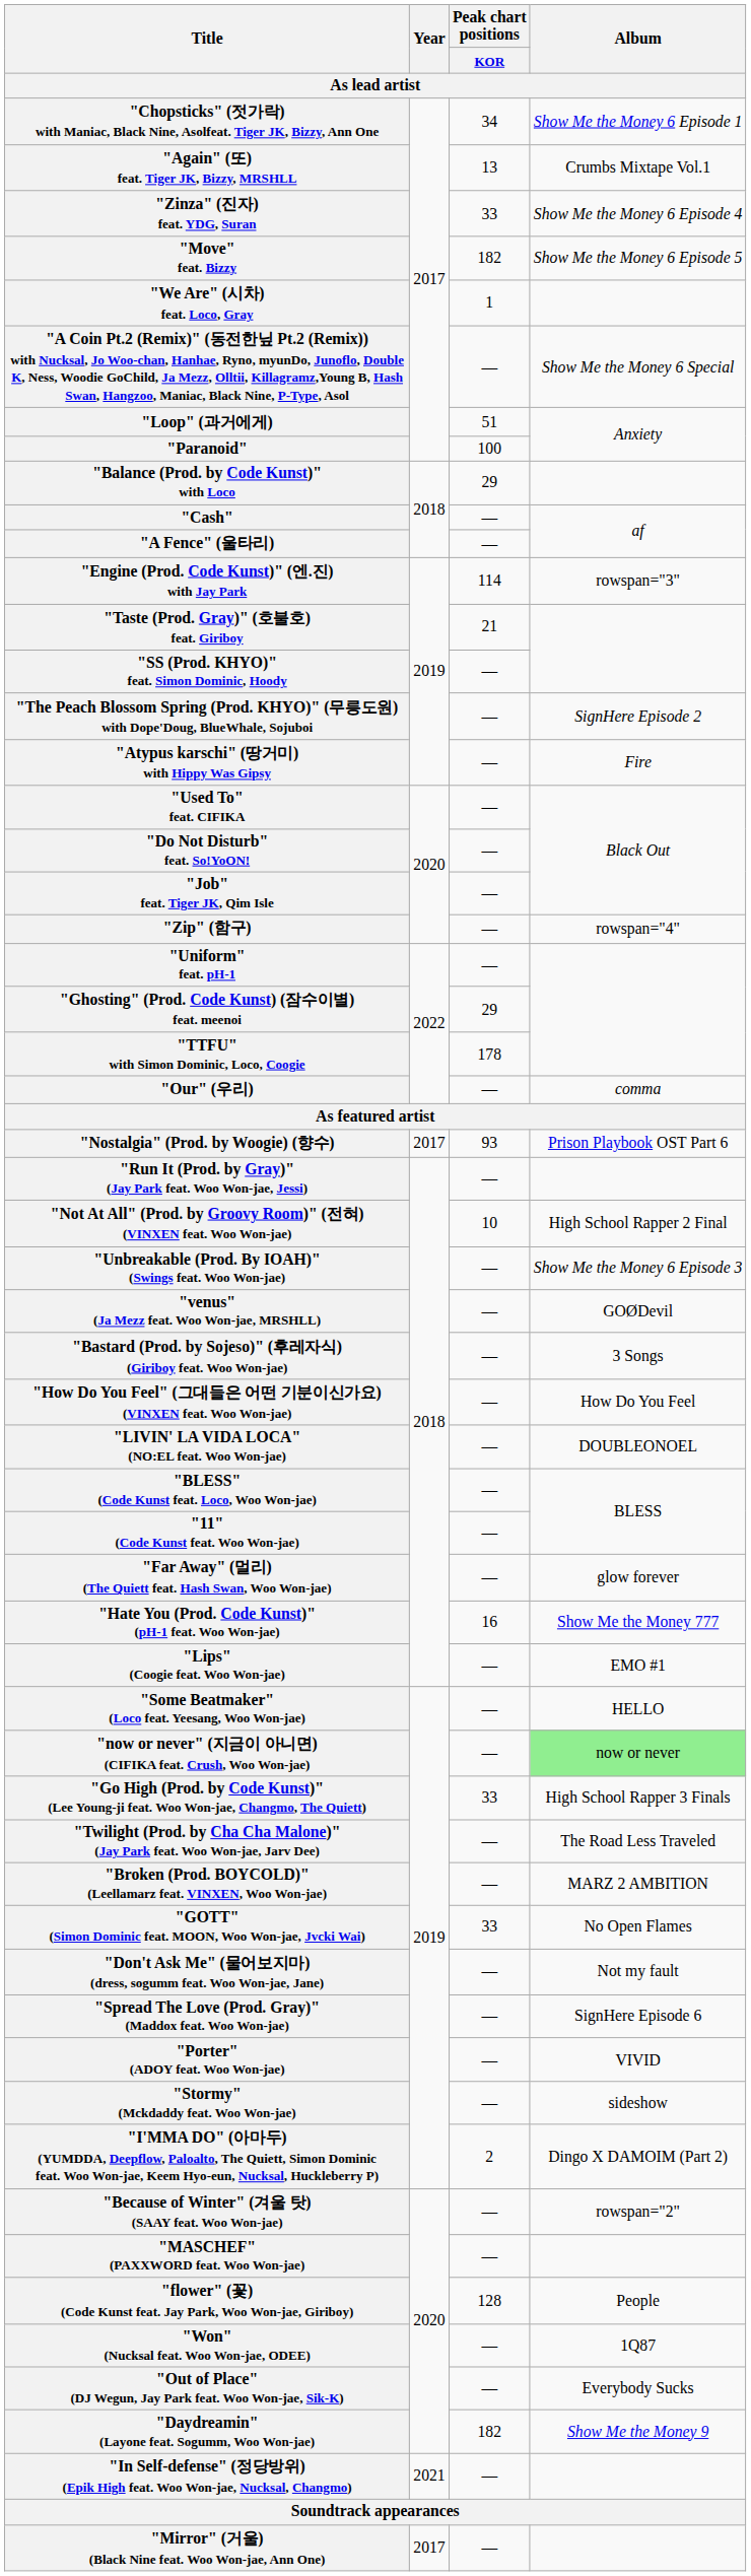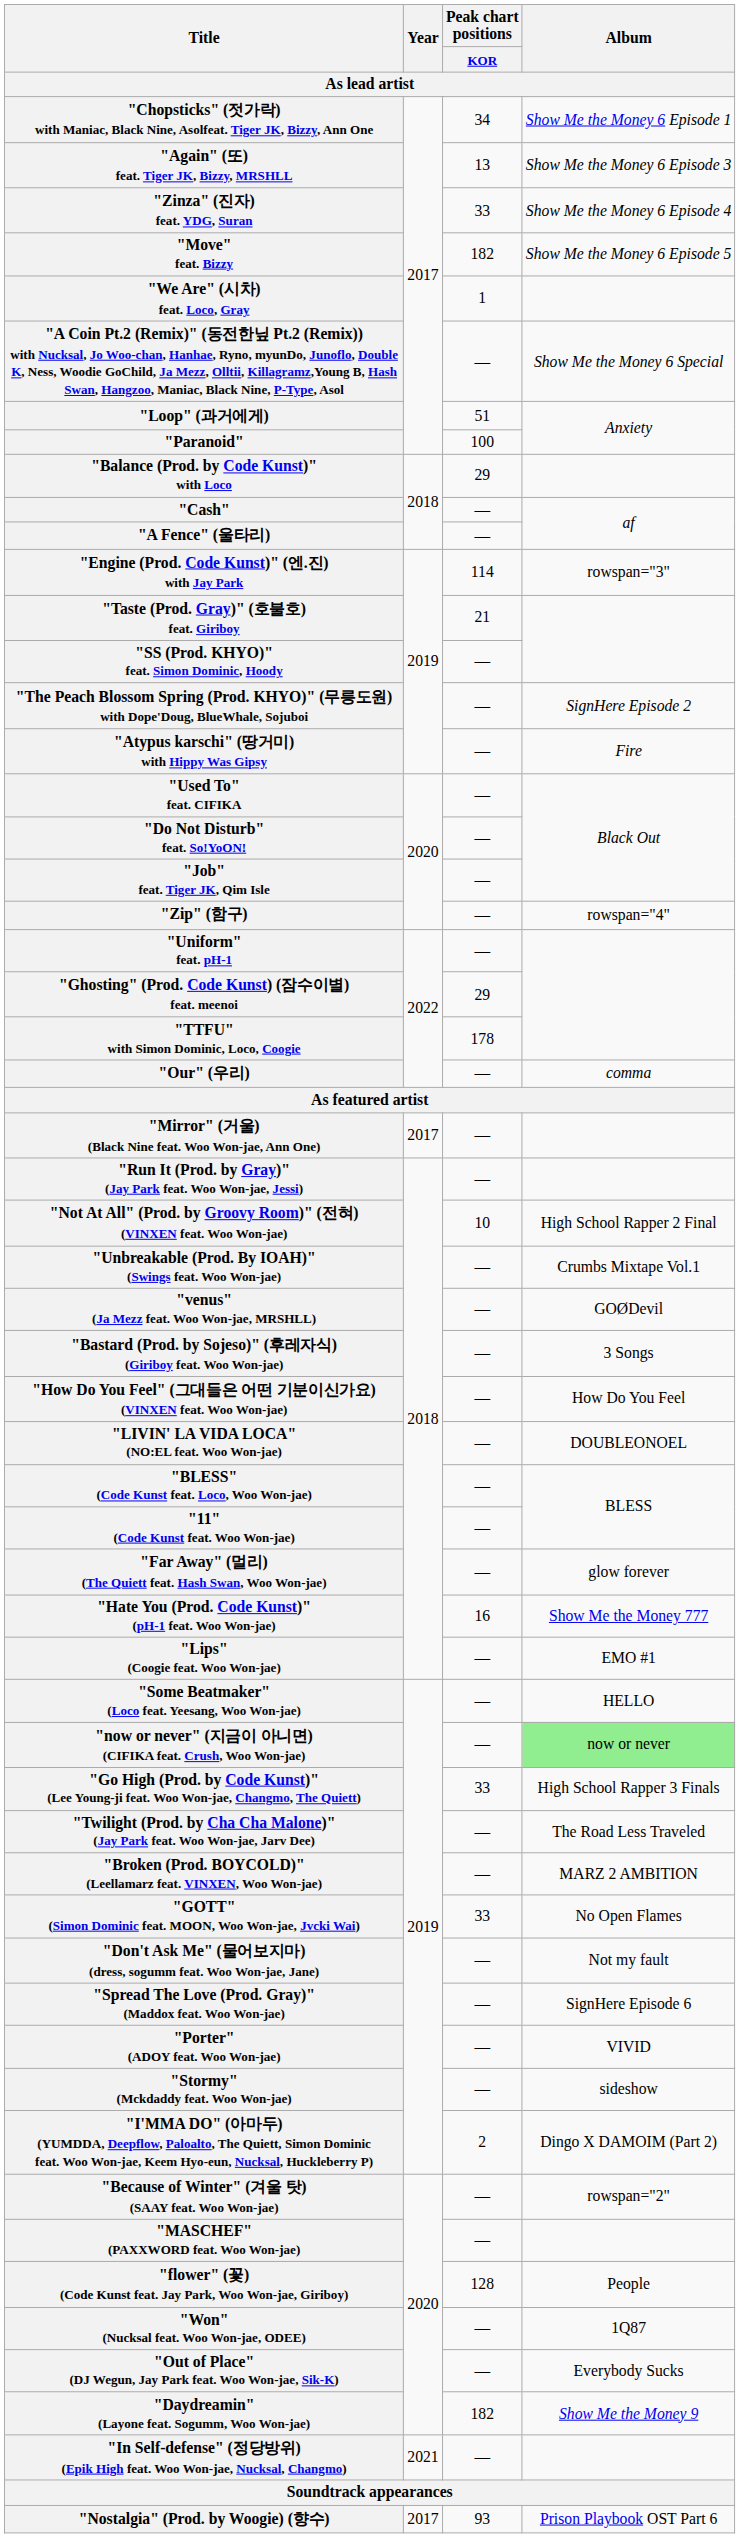"Again" (또) feat. Tiger JK, Bizzy, MRSHLL | Album: Crumbs Mixtape Vol.1 -> Show Me the Money 6 Episode 3
rows swapped: "Mirror" (거울) (Black Nine feat. Woo Won-jae, Ann One) <-> "Nostalgia" (Prod. by Woogie) (향수)
"Unbreakable (Prod. By IOAH)" (Swings feat. Woo Won-jae) | Album: Show Me the Money 6 Episode 3 -> Crumbs Mixtape Vol.1
